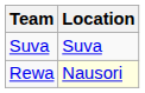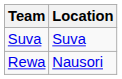Rewa | Location: lightyellow background -> no background
